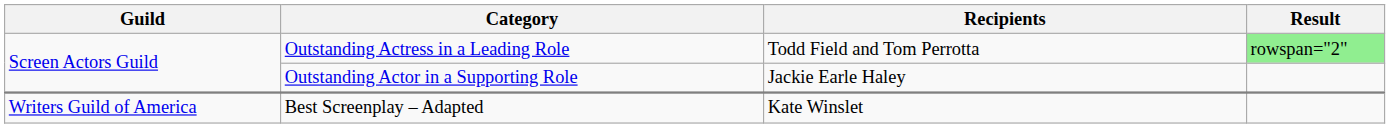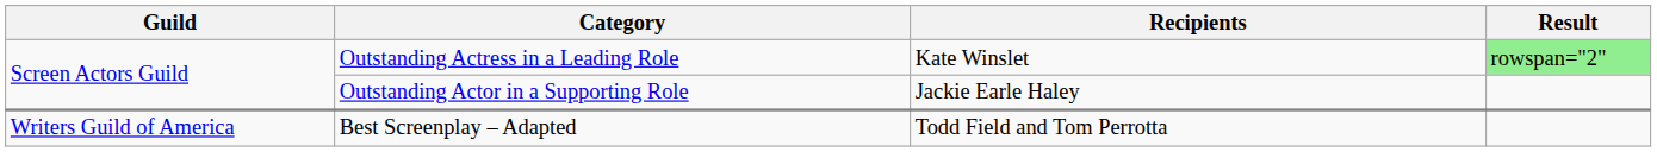Outstanding Actress in a Leading Role | Recipients: Todd Field and Tom Perrotta -> Kate Winslet
Best Screenplay – Adapted | Recipients: Kate Winslet -> Todd Field and Tom Perrotta
